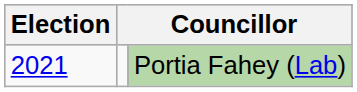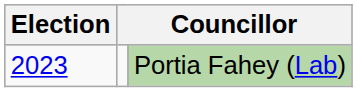Portia Fahey (Lab) | Election: 2021 -> 2023
